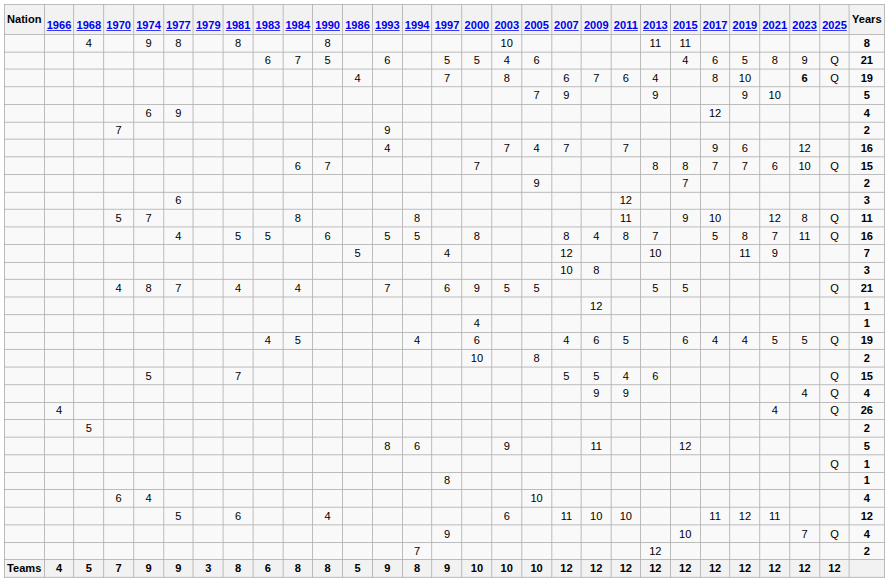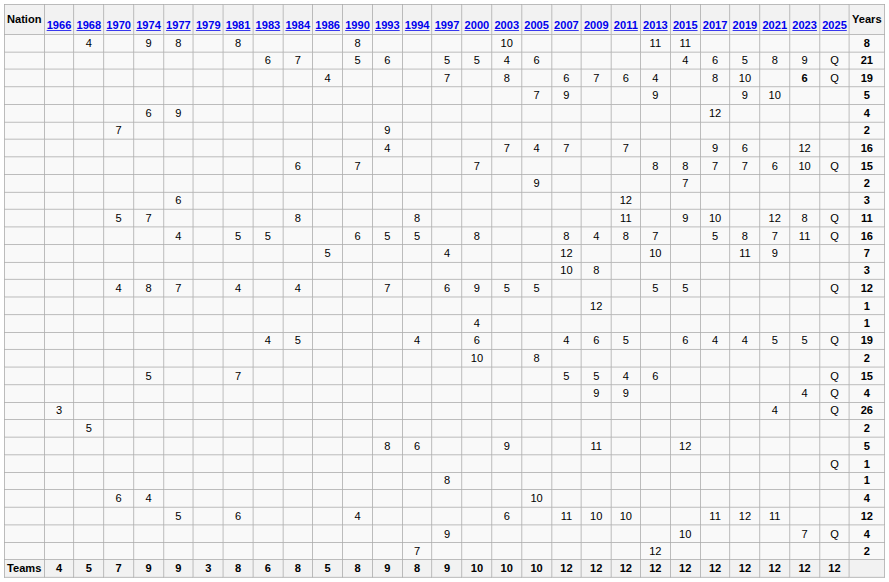columns swapped: 1986 <-> 1990
row 16 | Years: 21 -> 12
row 23 | 1966: 4 -> 3
